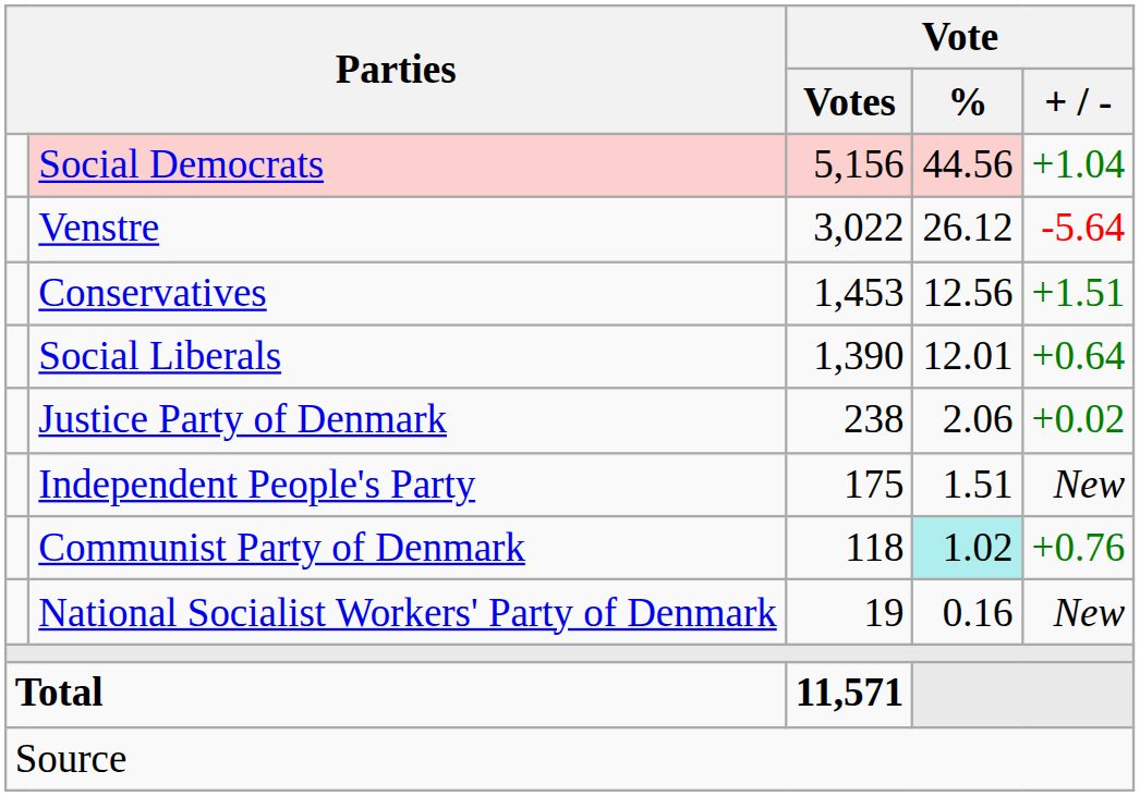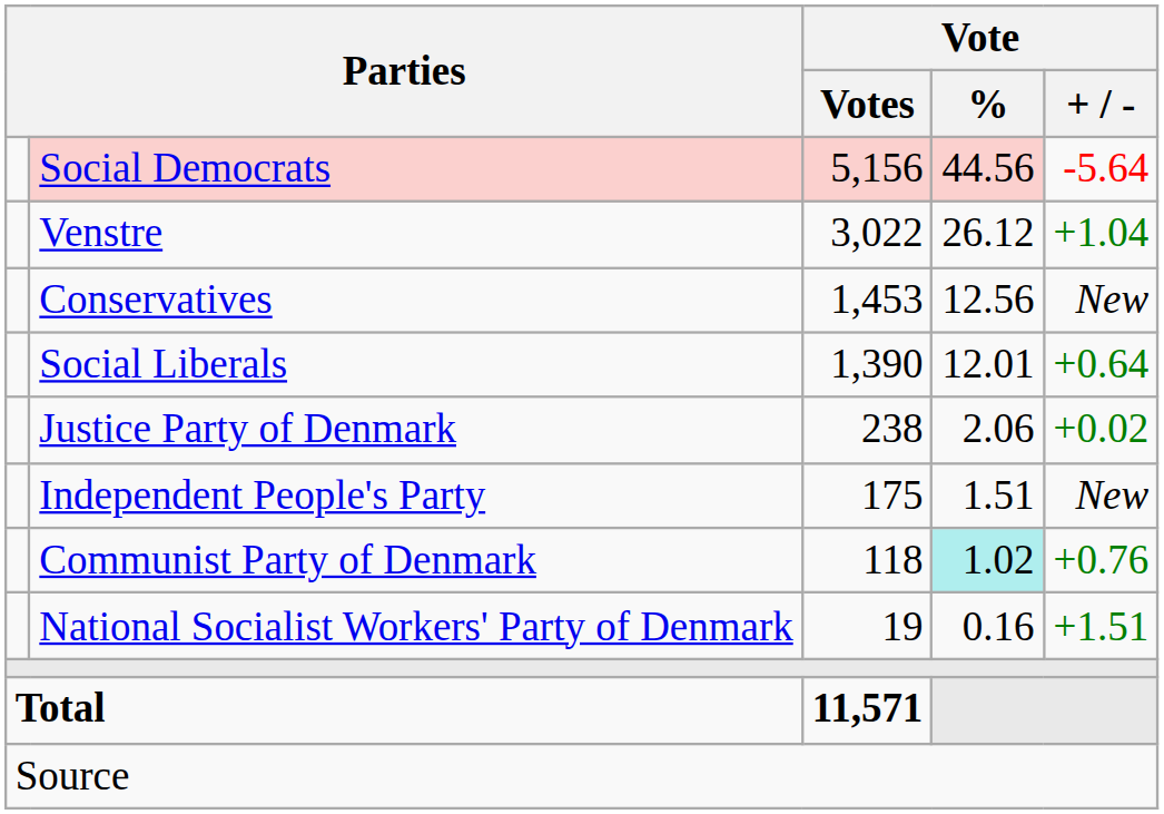Social Democrats | Vote / + / -: +1.04 -> -5.64
Venstre | Vote / + / -: -5.64 -> +1.04
Conservatives | Vote / + / -: +1.51 -> New
National Socialist Workers' Party of Denmark | Vote / + / -: New -> +1.51
